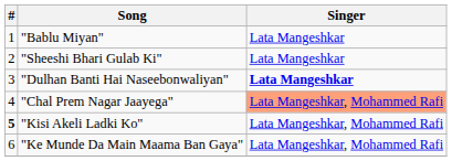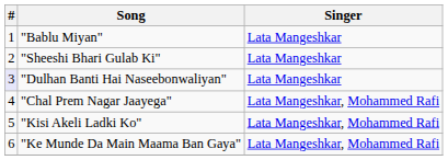"Dulhan Banti Hai Naseebonwaliyan" | #: no background -> lavender background
"Dulhan Banti Hai Naseebonwaliyan" | Singer: bold -> normal
"Chal Prem Nagar Jaayega" | Singer: lightsalmon background -> no background
"Kisi Akeli Ladki Ko" | #: bold -> normal
